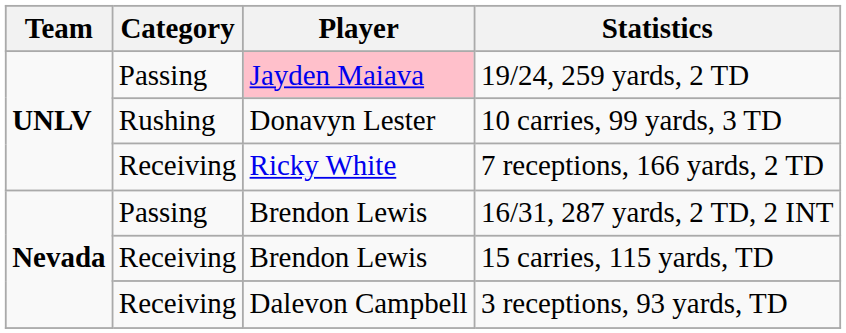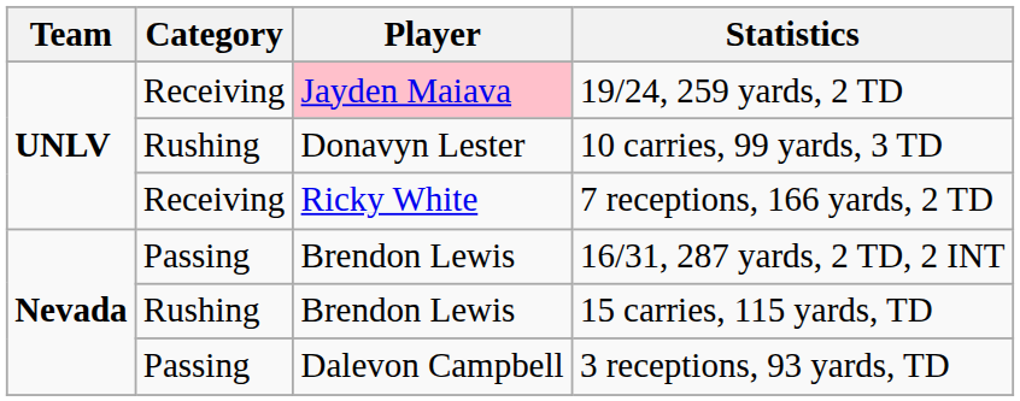19/24, 259 yards, 2 TD | Category: Passing -> Receiving
15 carries, 115 yards, TD | Category: Receiving -> Rushing
3 receptions, 93 yards, TD | Category: Receiving -> Passing
